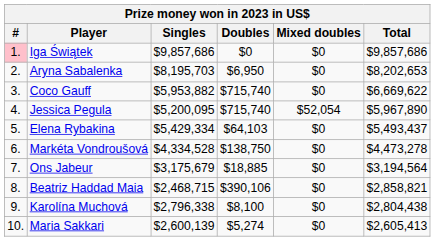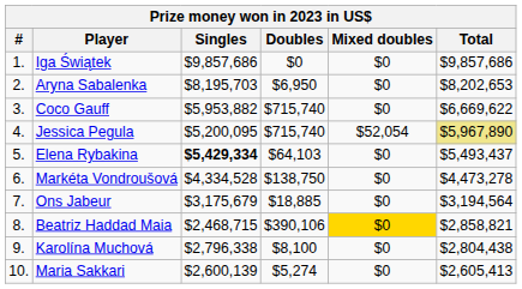Iga Świątek | #: pink background -> no background
Jessica Pegula | Total: no background -> khaki background
Elena Rybakina | Singles: normal -> bold
Beatriz Haddad Maia | Mixed doubles: no background -> gold background
